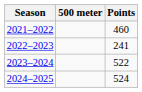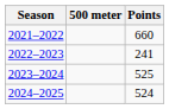2021–2022 | Points: 460 -> 660
2023–2024 | Points: 522 -> 525
